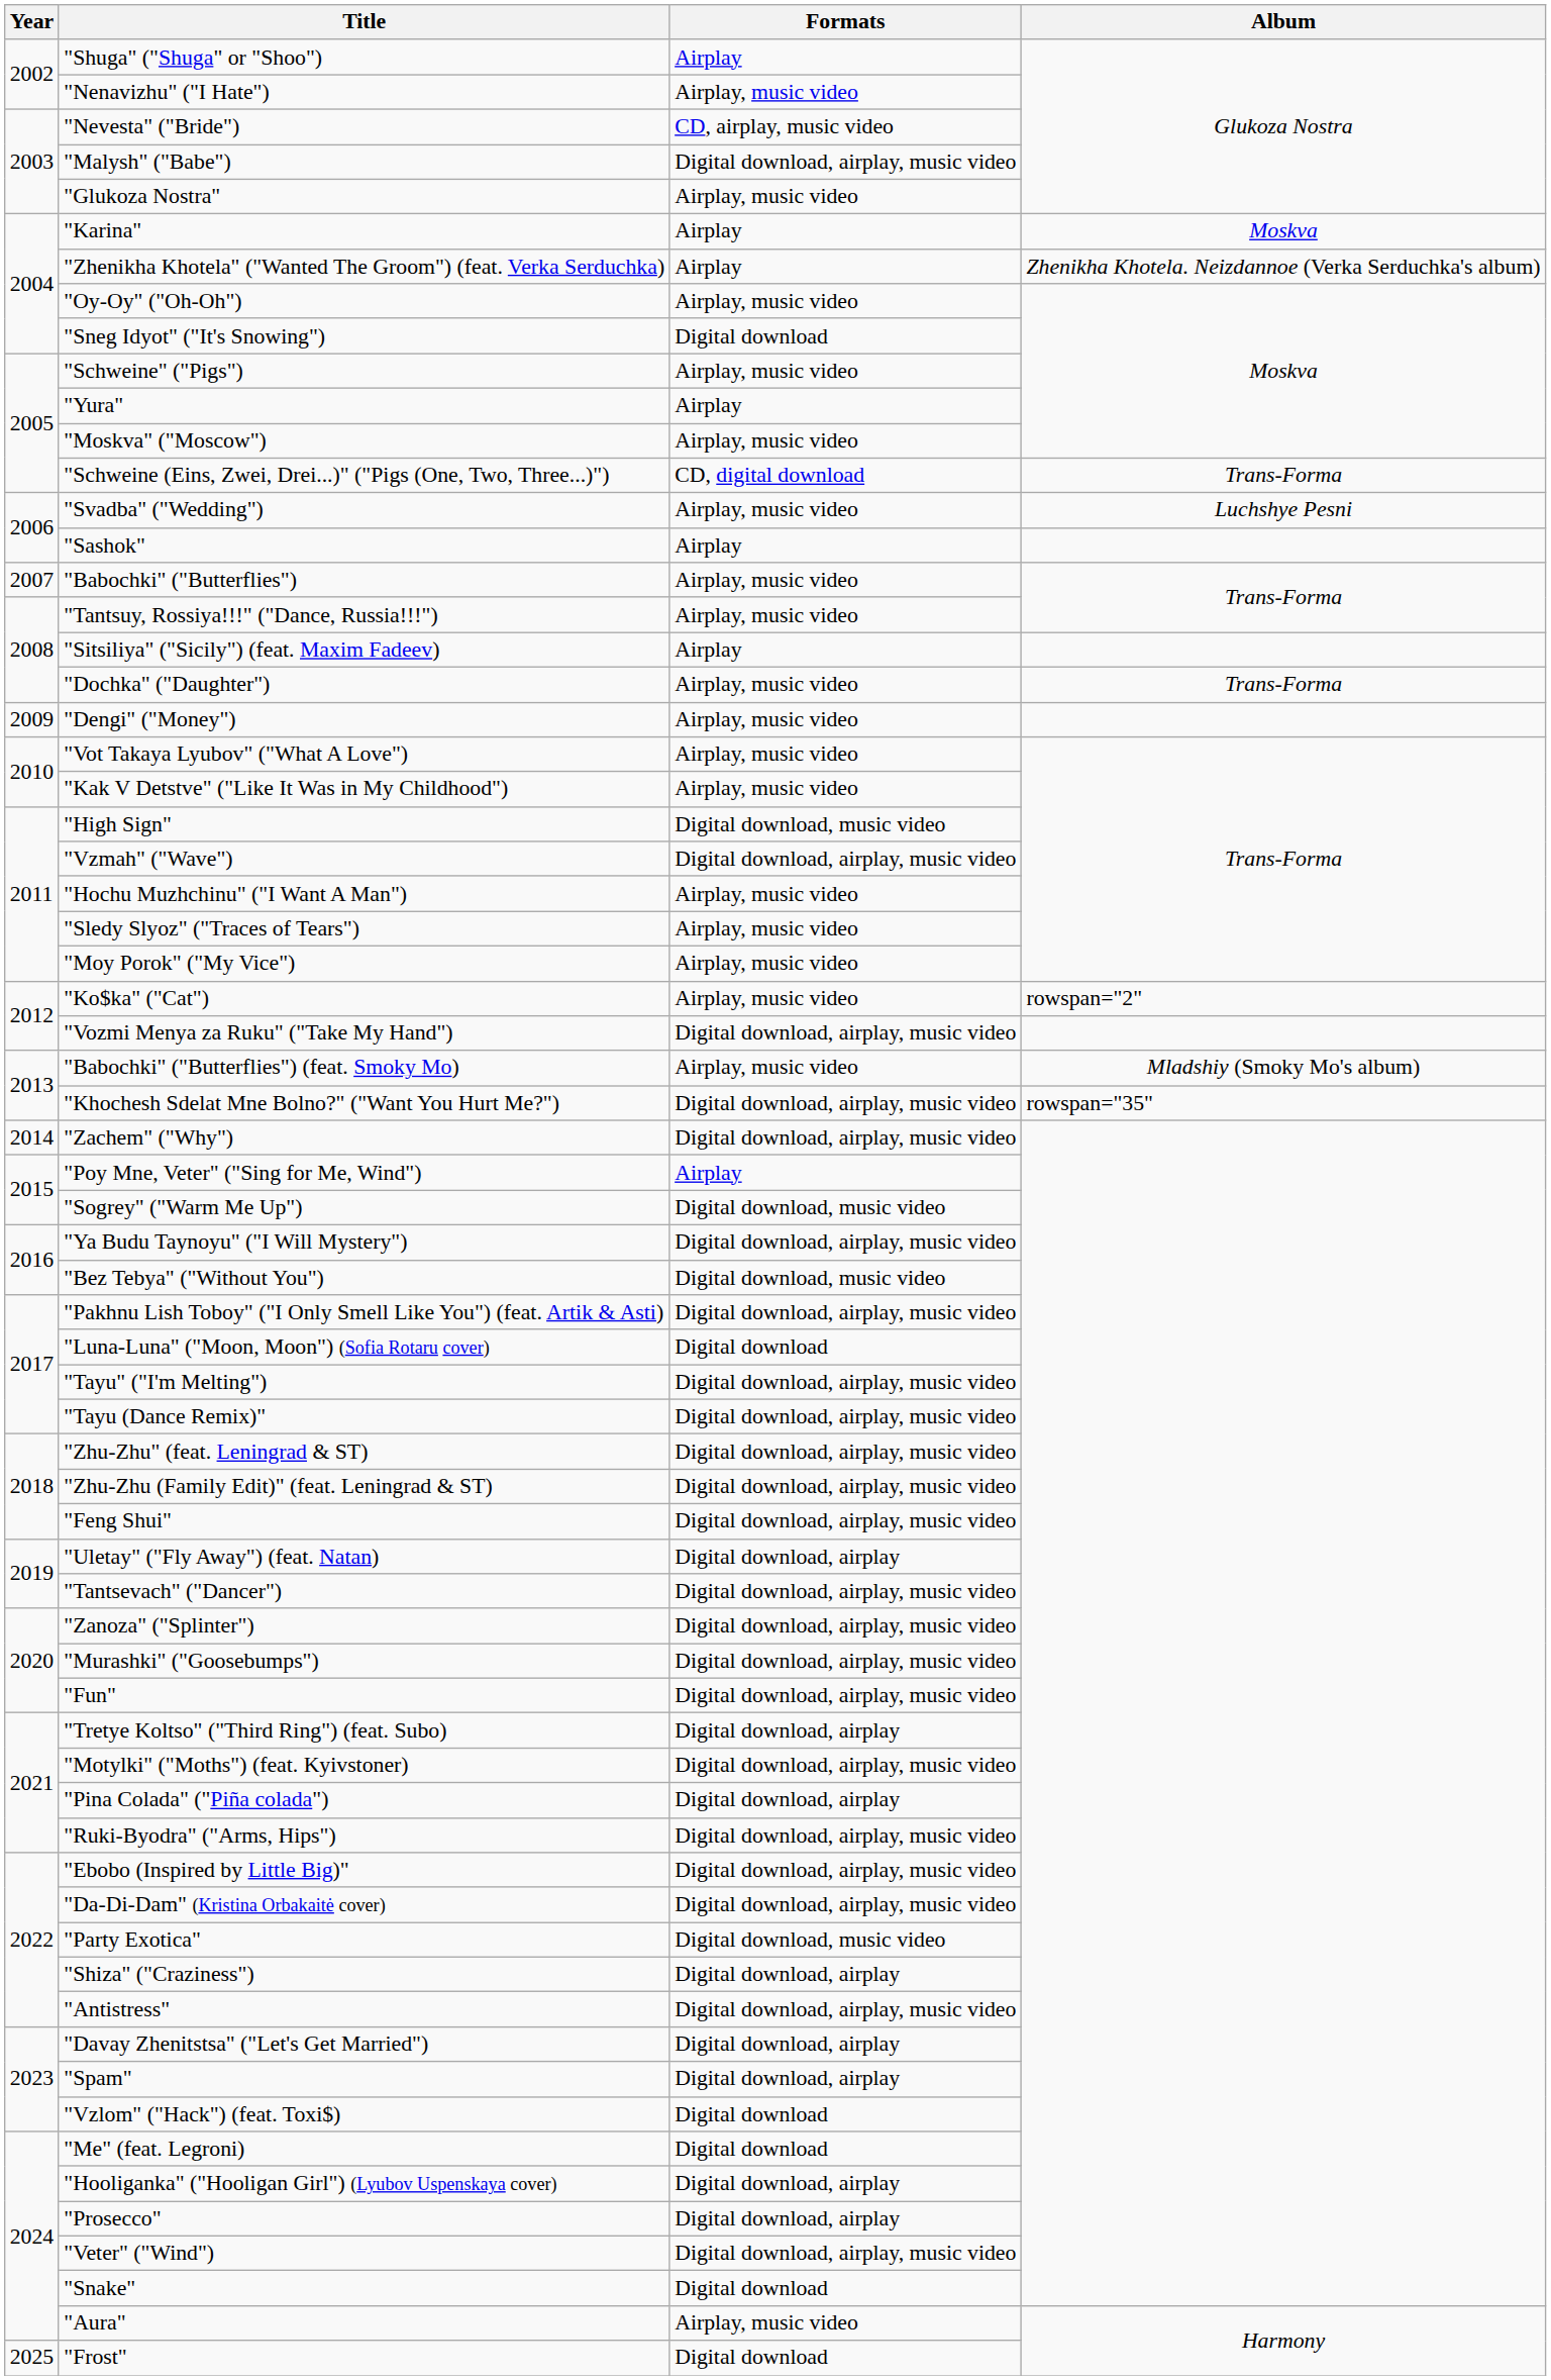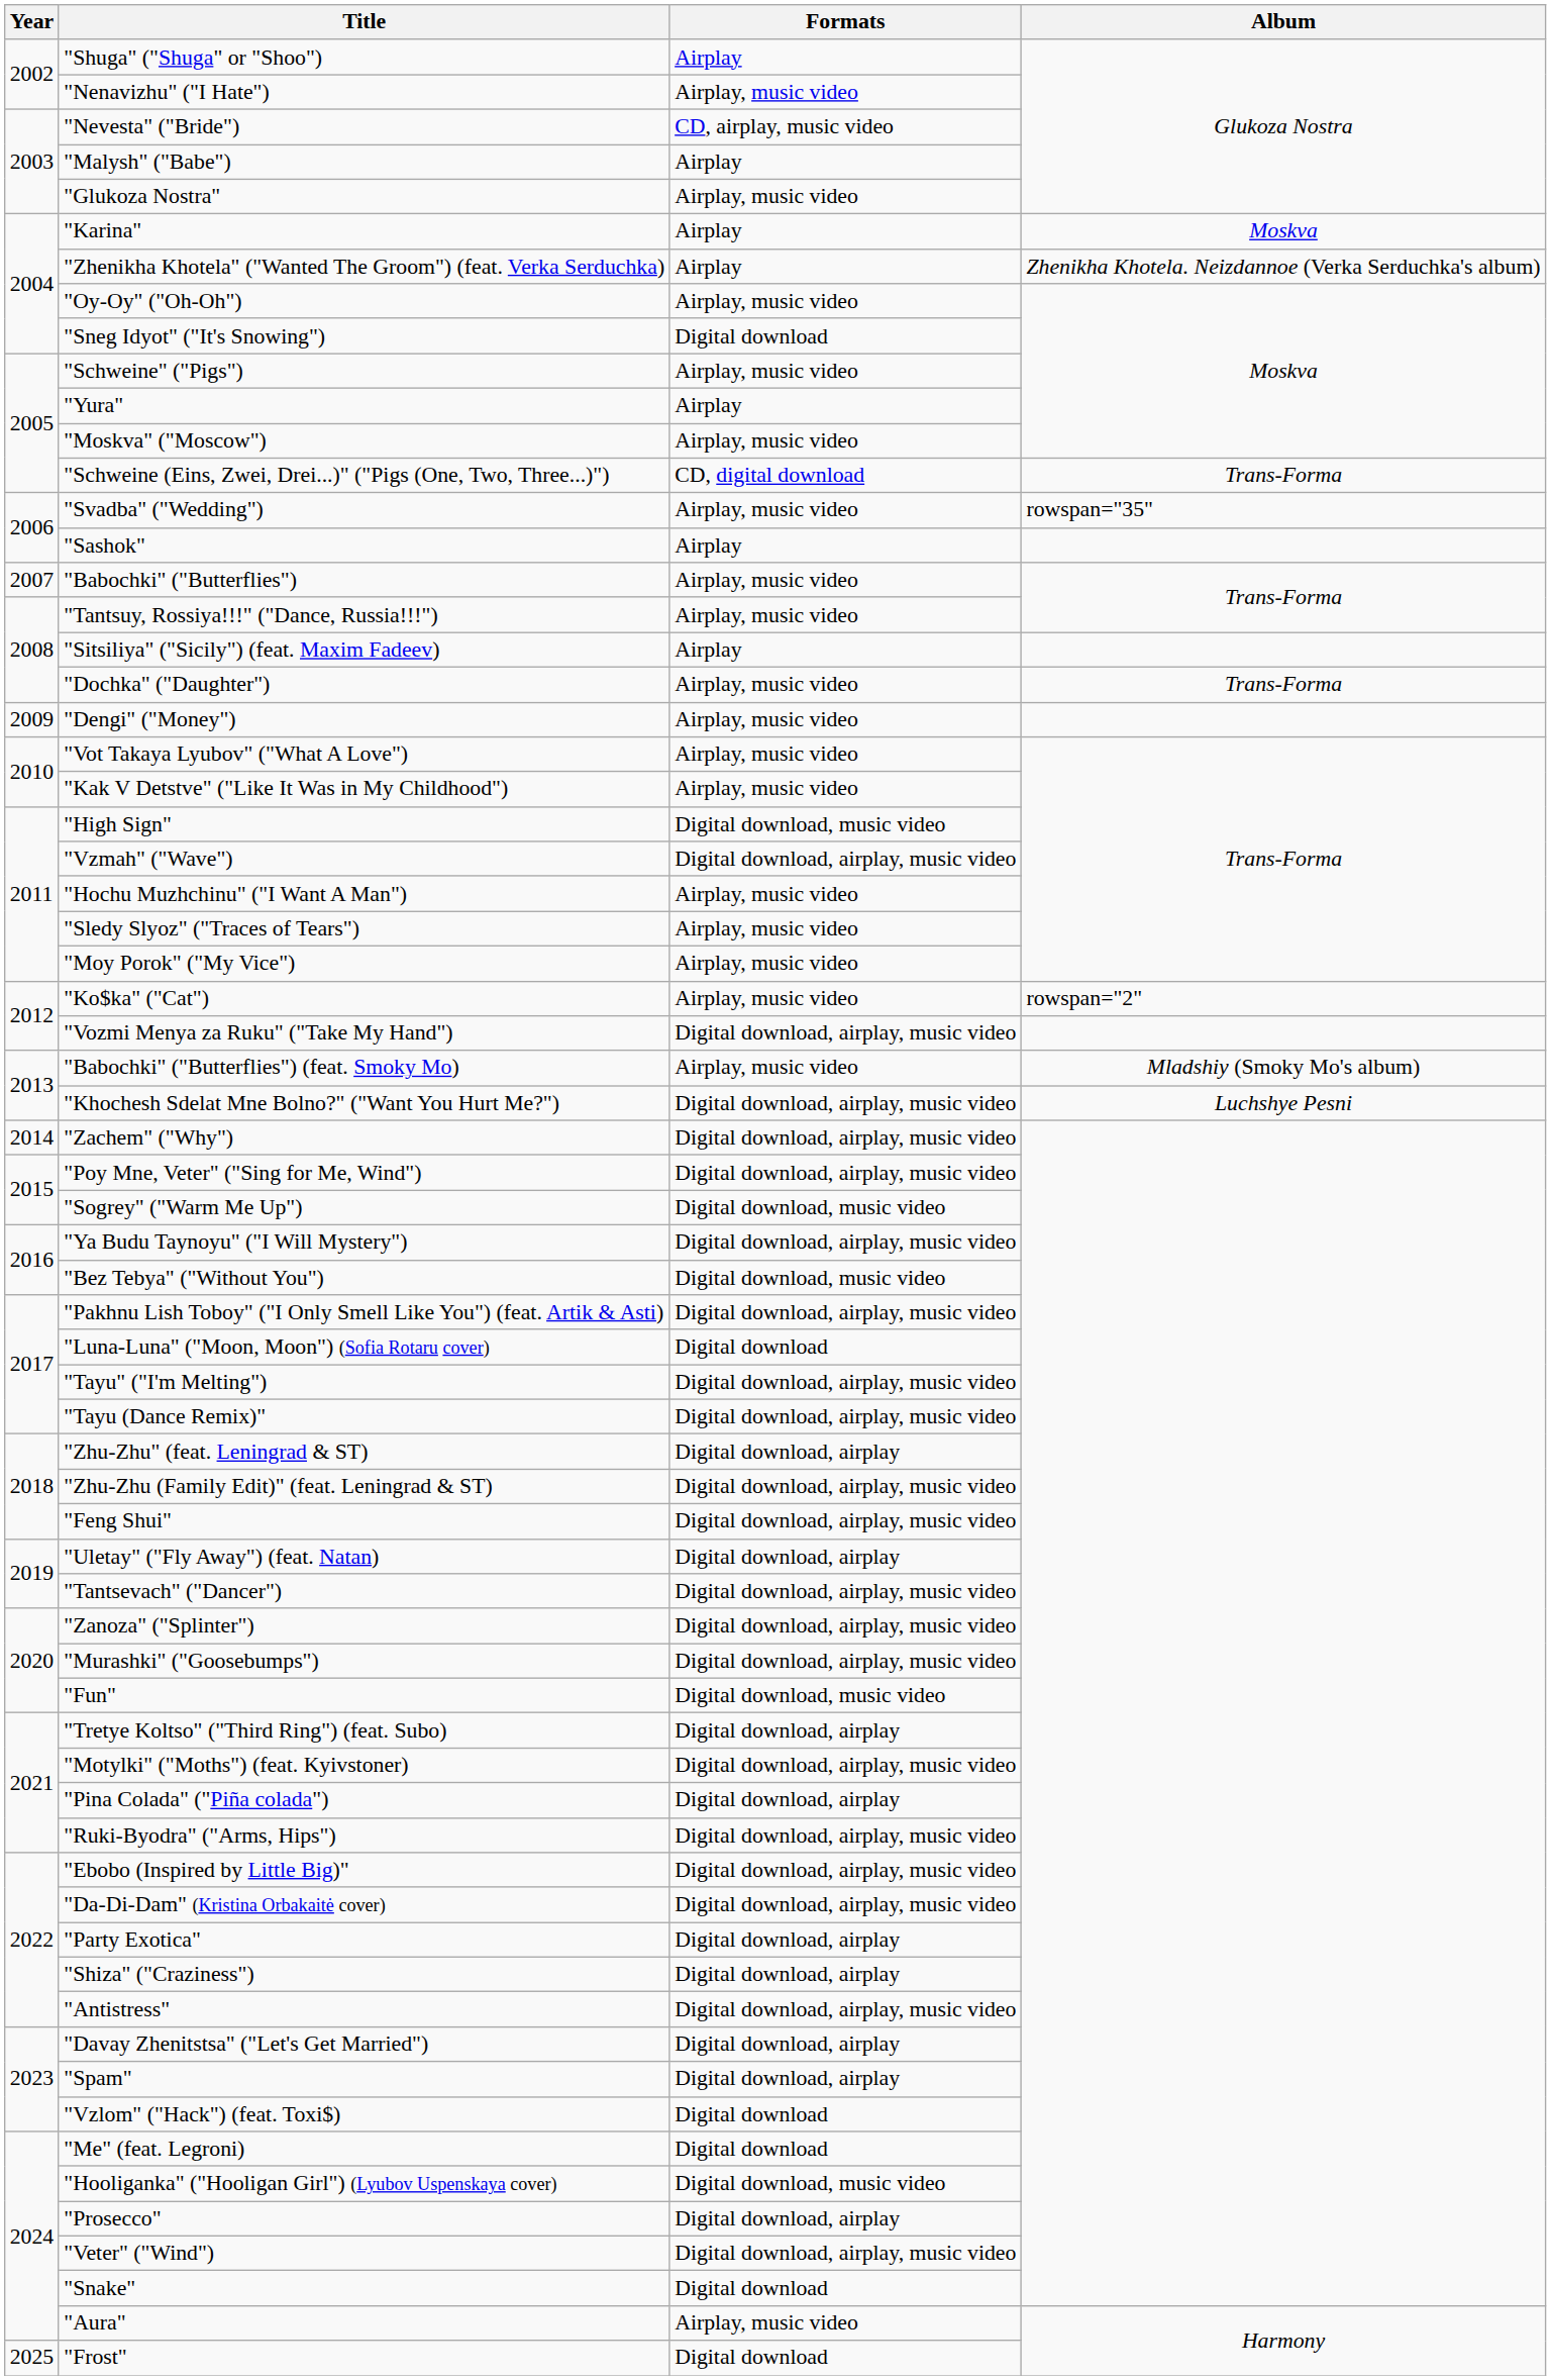"Malysh" ("Babe") | Formats: Digital download, airplay, music video -> Airplay
"Svadba" ("Wedding") | Album: Luchshye Pesni -> rowspan="35"
"Khochesh Sdelat Mne Bolno?" ("Want You Hurt Me?") | Album: rowspan="35" -> Luchshye Pesni
"Poy Mne, Veter" ("Sing for Me, Wind") | Formats: Airplay -> Digital download, airplay, music video
"Zhu-Zhu" (feat. Leningrad & ST) | Formats: Digital download, airplay, music video -> Digital download, airplay
"Fun" | Formats: Digital download, airplay, music video -> Digital download, music video
"Party Exotica" | Formats: Digital download, music video -> Digital download, airplay
"Hooliganka" ("Hooligan Girl") (Lyubov Uspenskaya cover) | Formats: Digital download, airplay -> Digital download, music video
